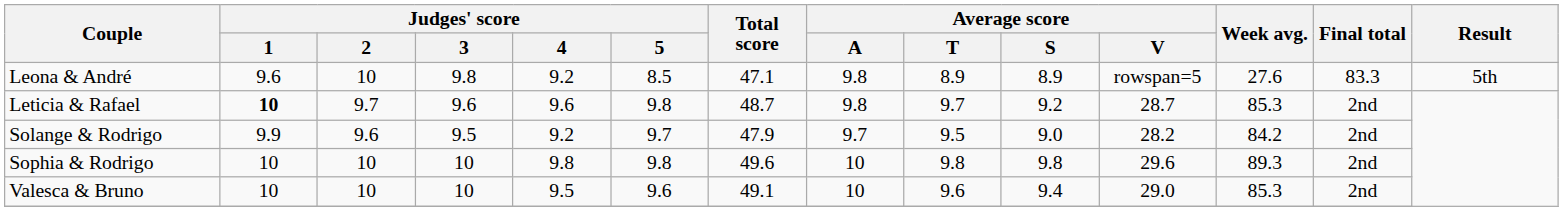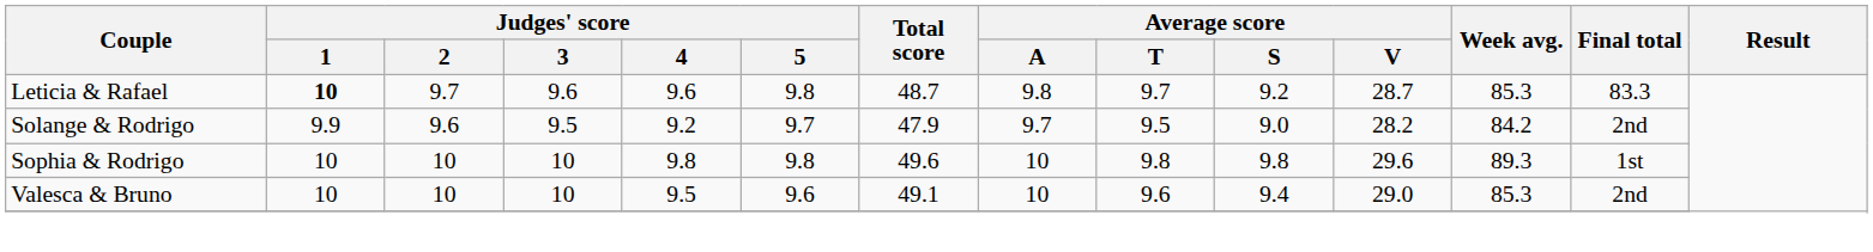- row: Leona & André | 9.6 | 10 | 9.8 | 9.2 | 8.5 | 47.1 | 9.8 | 8.9 | 8.9 | rowspan=5 | 27.6 | 83.3 | 5th
Leticia & Rafael | Final total: 2nd -> 83.3
Sophia & Rodrigo | Final total: 2nd -> 1st
